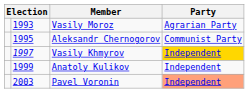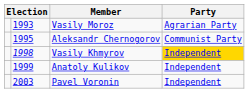Vasily Khmyrov | column 2: 1997 -> 1998
Pavel Voronin | Party: lightsalmon background -> no background
